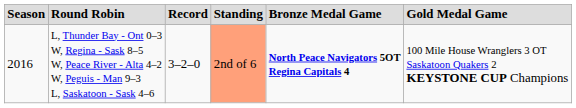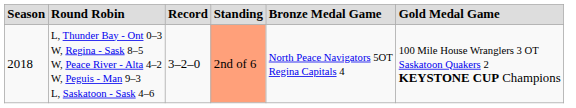row 2 | column 1: 2016 -> 2018
row 2 | column 5: bold -> normal
